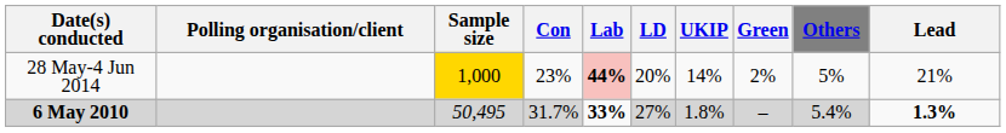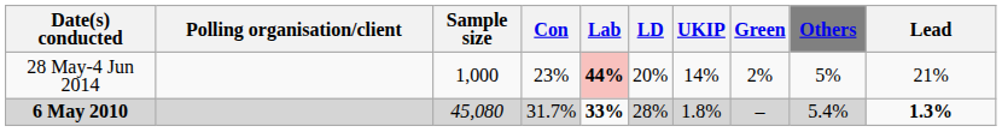28 May-4 Jun 2014 | Sample size: gold background -> no background
6 May 2010 | Sample size: 50,495 -> 45,080
6 May 2010 | LD: 27% -> 28%
